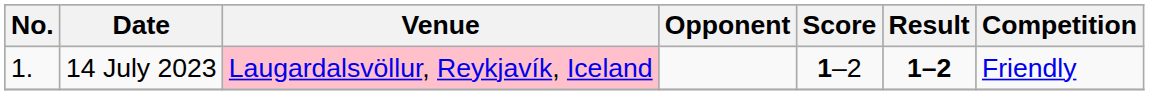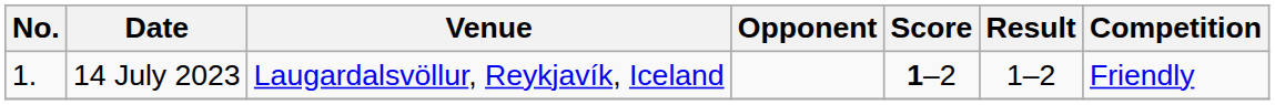14 July 2023 | Venue: pink background -> no background
14 July 2023 | Result: bold -> normal
